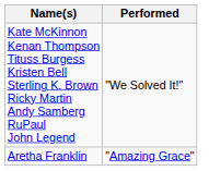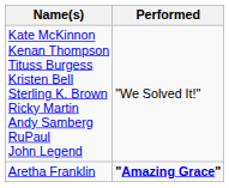Aretha Franklin | Performed: normal -> bold
